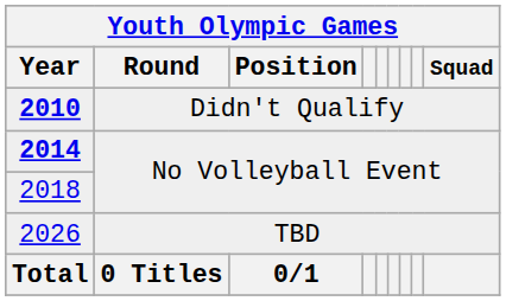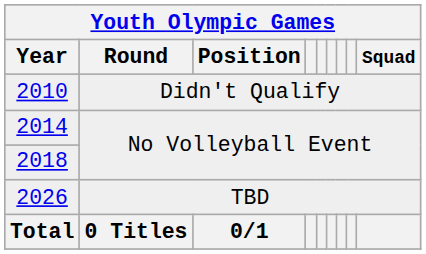2010 | Youth Olympic Games / Year: bold -> normal
2014 | Youth Olympic Games / Year: bold -> normal
